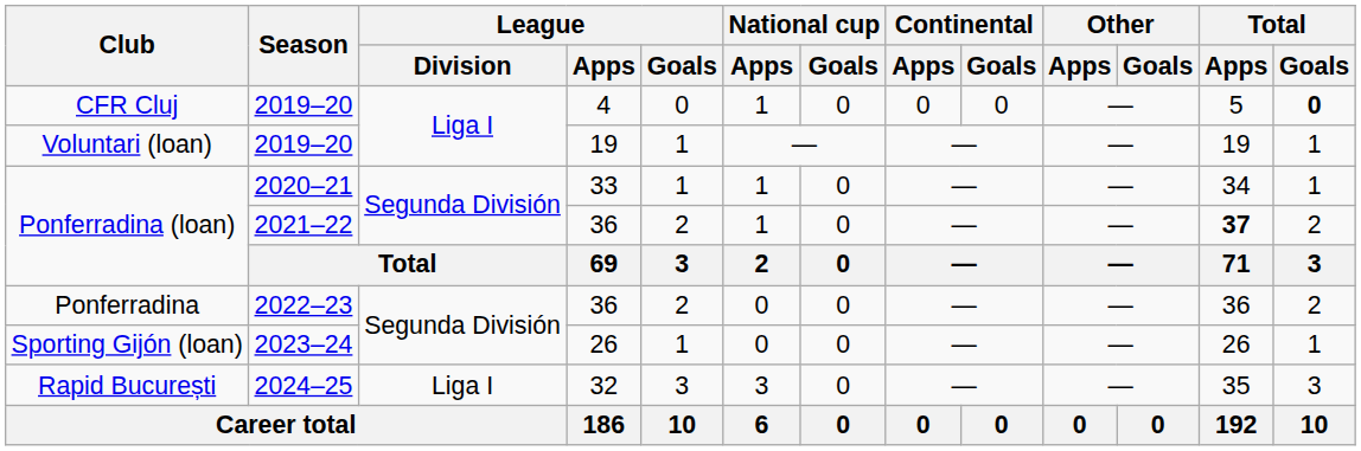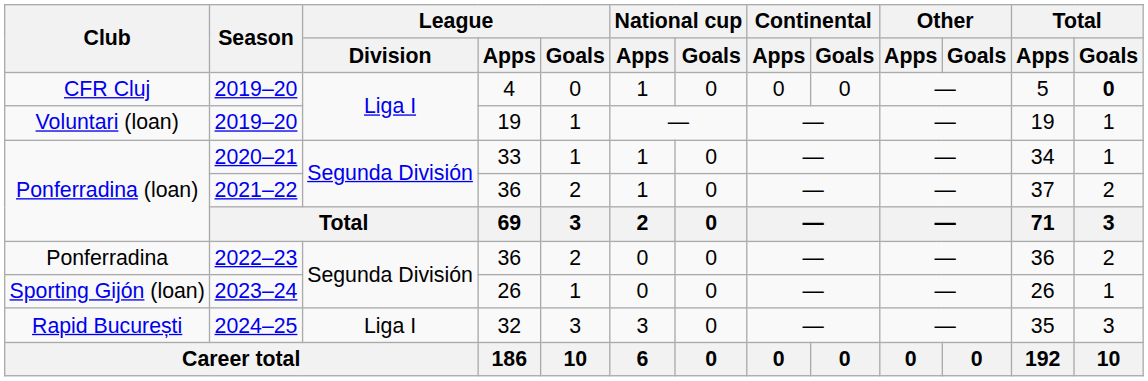Ponferradina (loan) / 2021–22 | Total / Apps: bold -> normal
